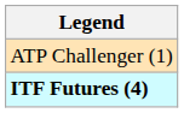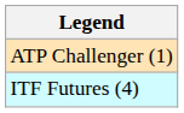row 3 | column 1: bold -> normal
